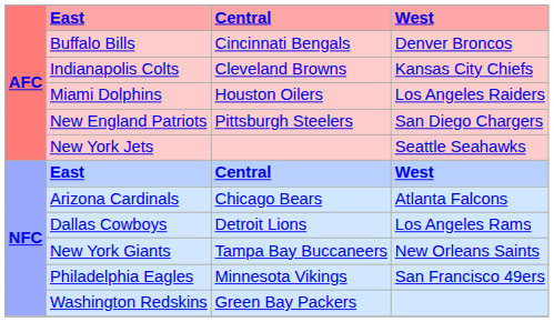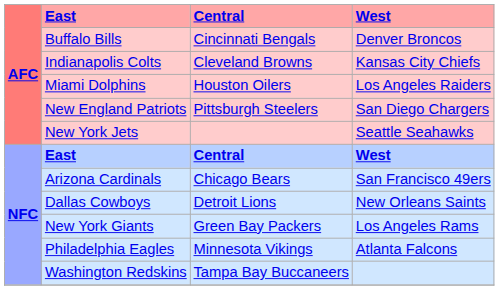Arizona Cardinals | West: Atlanta Falcons -> San Francisco 49ers
Dallas Cowboys | West: Los Angeles Rams -> New Orleans Saints
New York Giants | Central: Tampa Bay Buccaneers -> Green Bay Packers
New York Giants | West: New Orleans Saints -> Los Angeles Rams
Philadelphia Eagles | West: San Francisco 49ers -> Atlanta Falcons
Washington Redskins | Central: Green Bay Packers -> Tampa Bay Buccaneers
